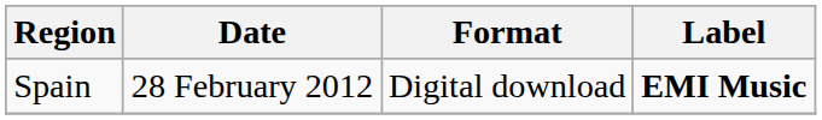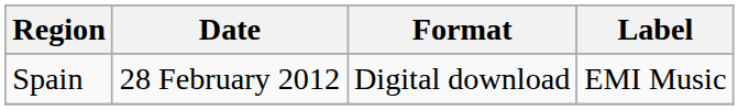Spain | Label: bold -> normal
